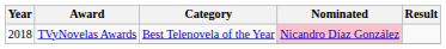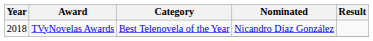TVyNovelas Awards / Best Telenovela of the Year | Nominated: pink background -> no background
